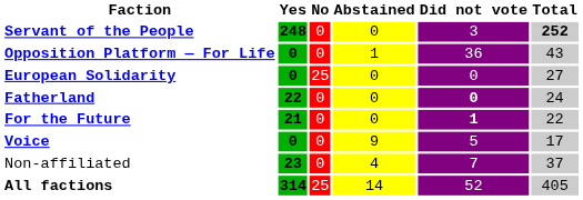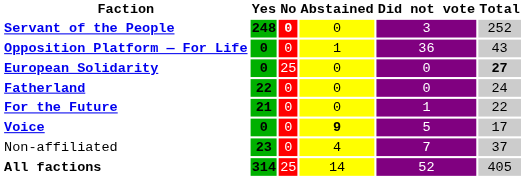Servant of the People | No: normal -> bold
Servant of the People | Total: bold -> normal
European Solidarity | Total: normal -> bold
Fatherland | Did not vote: bold -> normal
For the Future | Did not vote: bold -> normal
Voice | Abstained: normal -> bold
